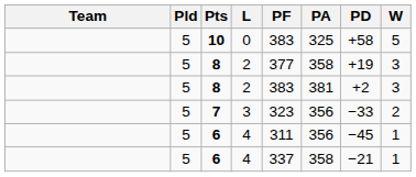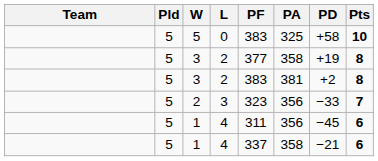columns swapped: W <-> Pts
